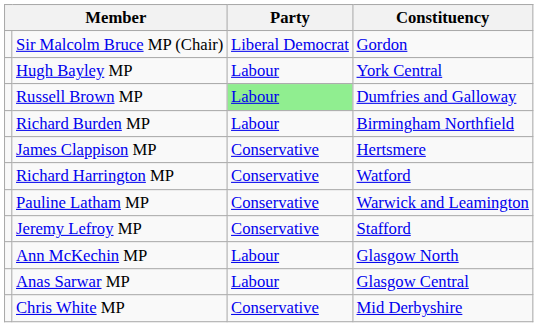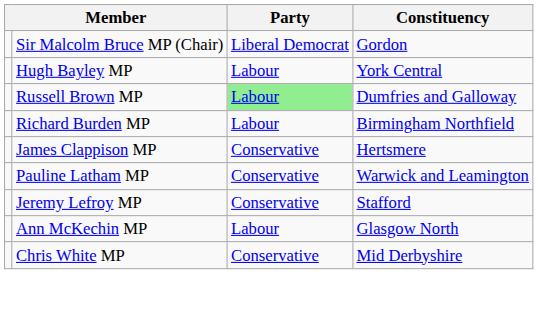- row: Richard Harrington MP | Conservative | Watford
- row: Anas Sarwar MP | Labour | Glasgow Central
